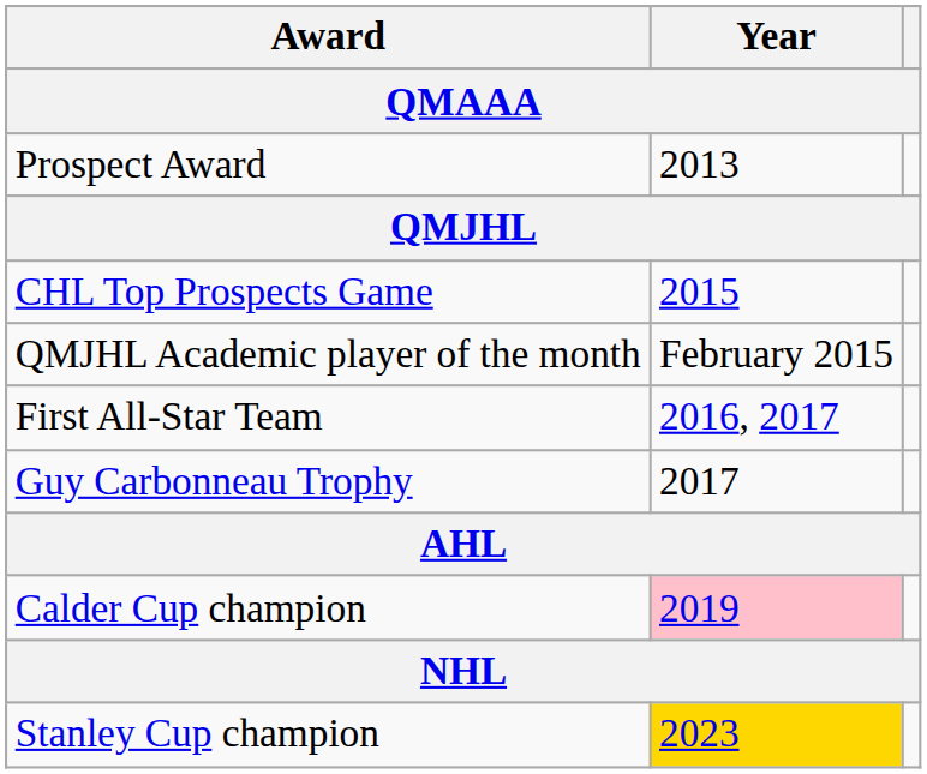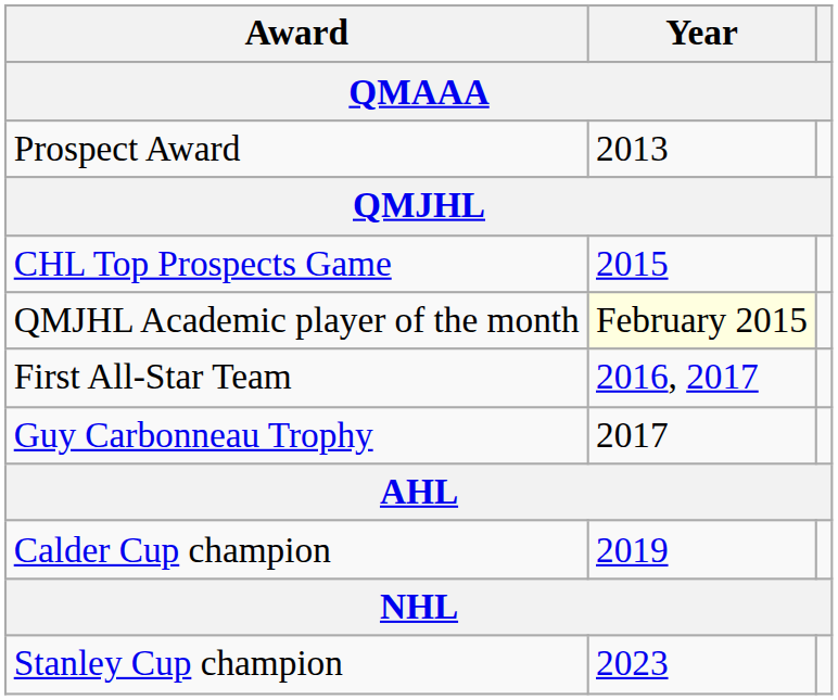QMJHL Academic player of the month | Year: no background -> lightyellow background
Calder Cup champion | Year: pink background -> no background
Stanley Cup champion | Year: gold background -> no background
